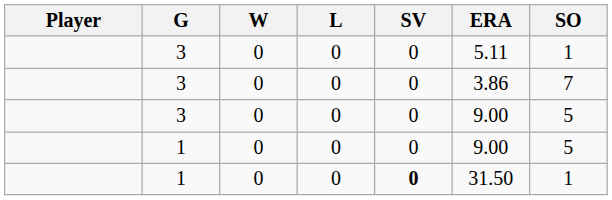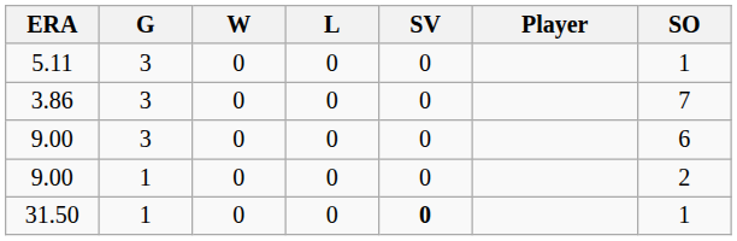columns swapped: Player <-> ERA
row 4 | SO: 5 -> 6
row 5 | SO: 5 -> 2
